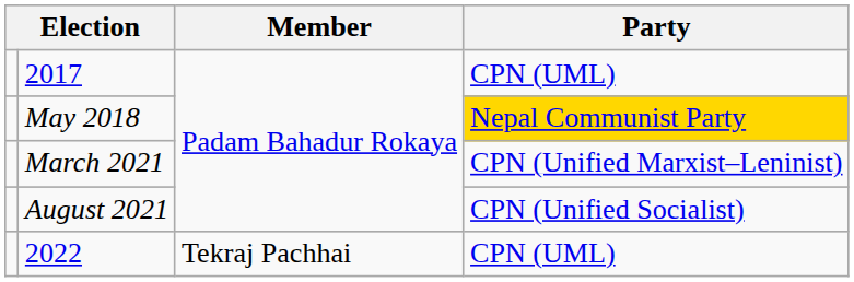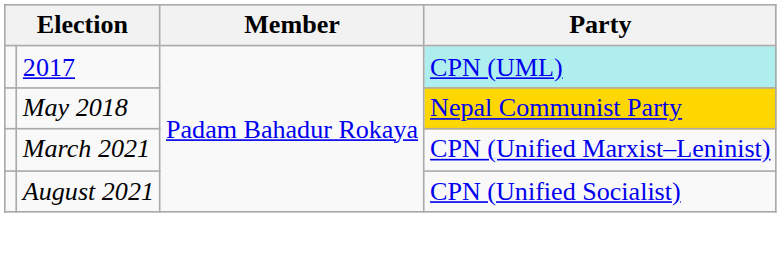2017 | Party: no background -> paleturquoise background
- row: 2022 | Tekraj Pachhai | CPN (UML)
